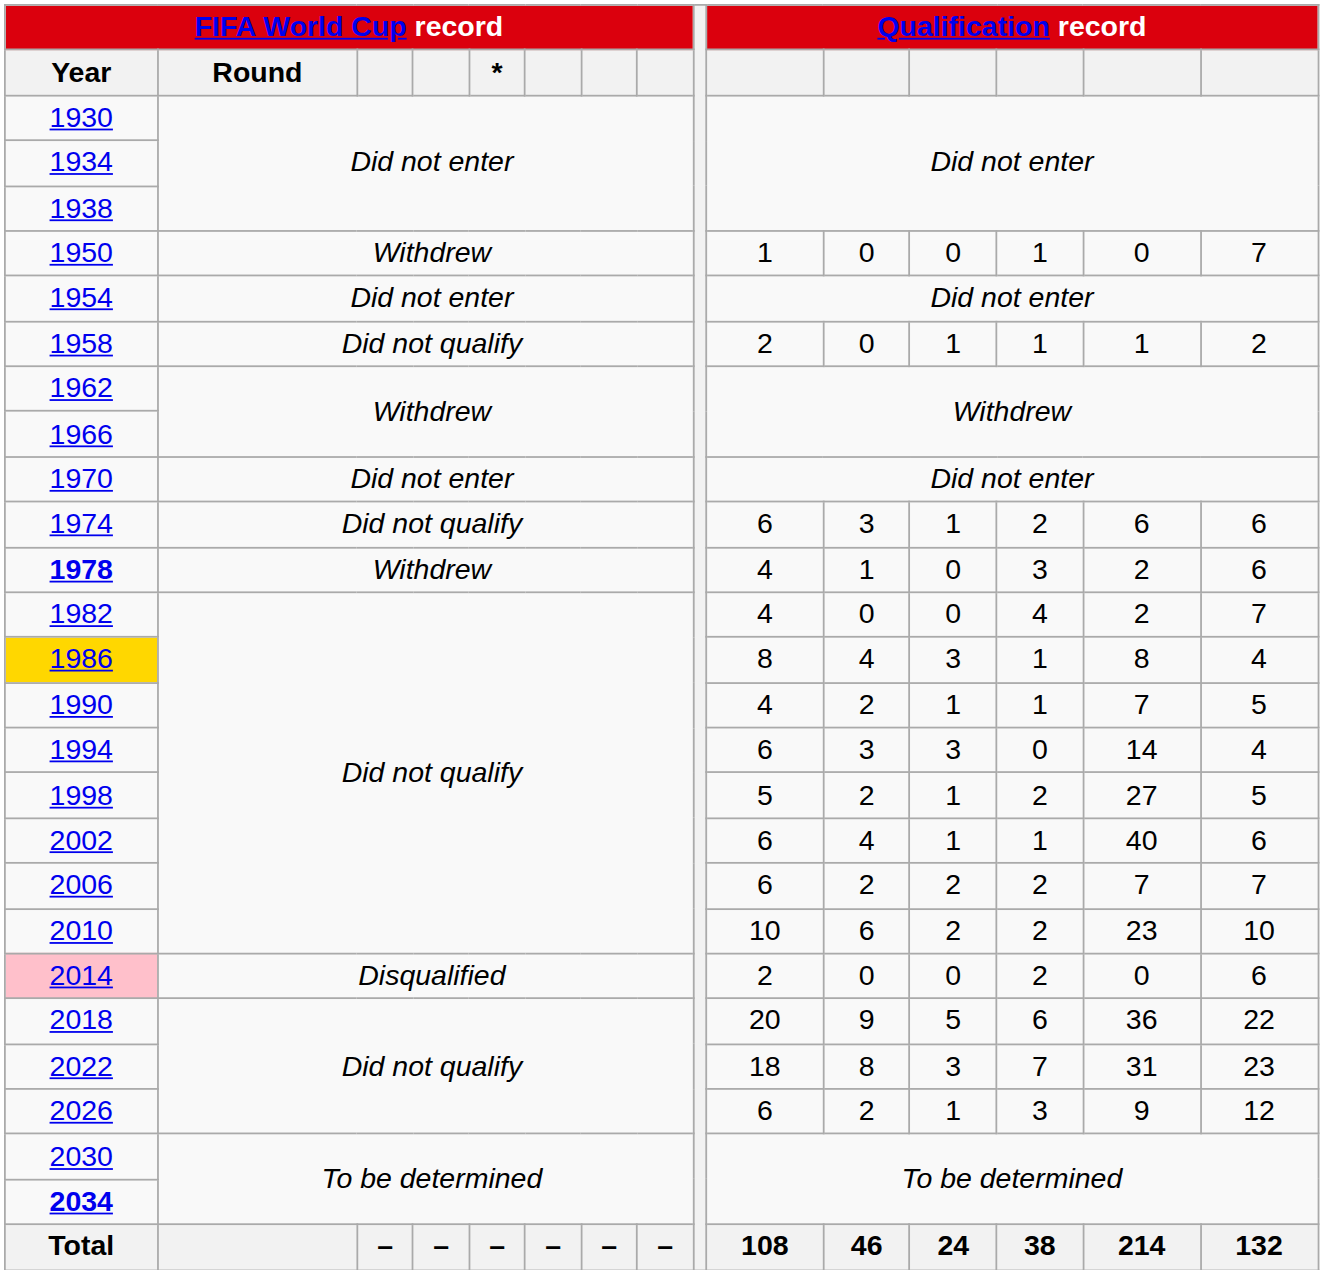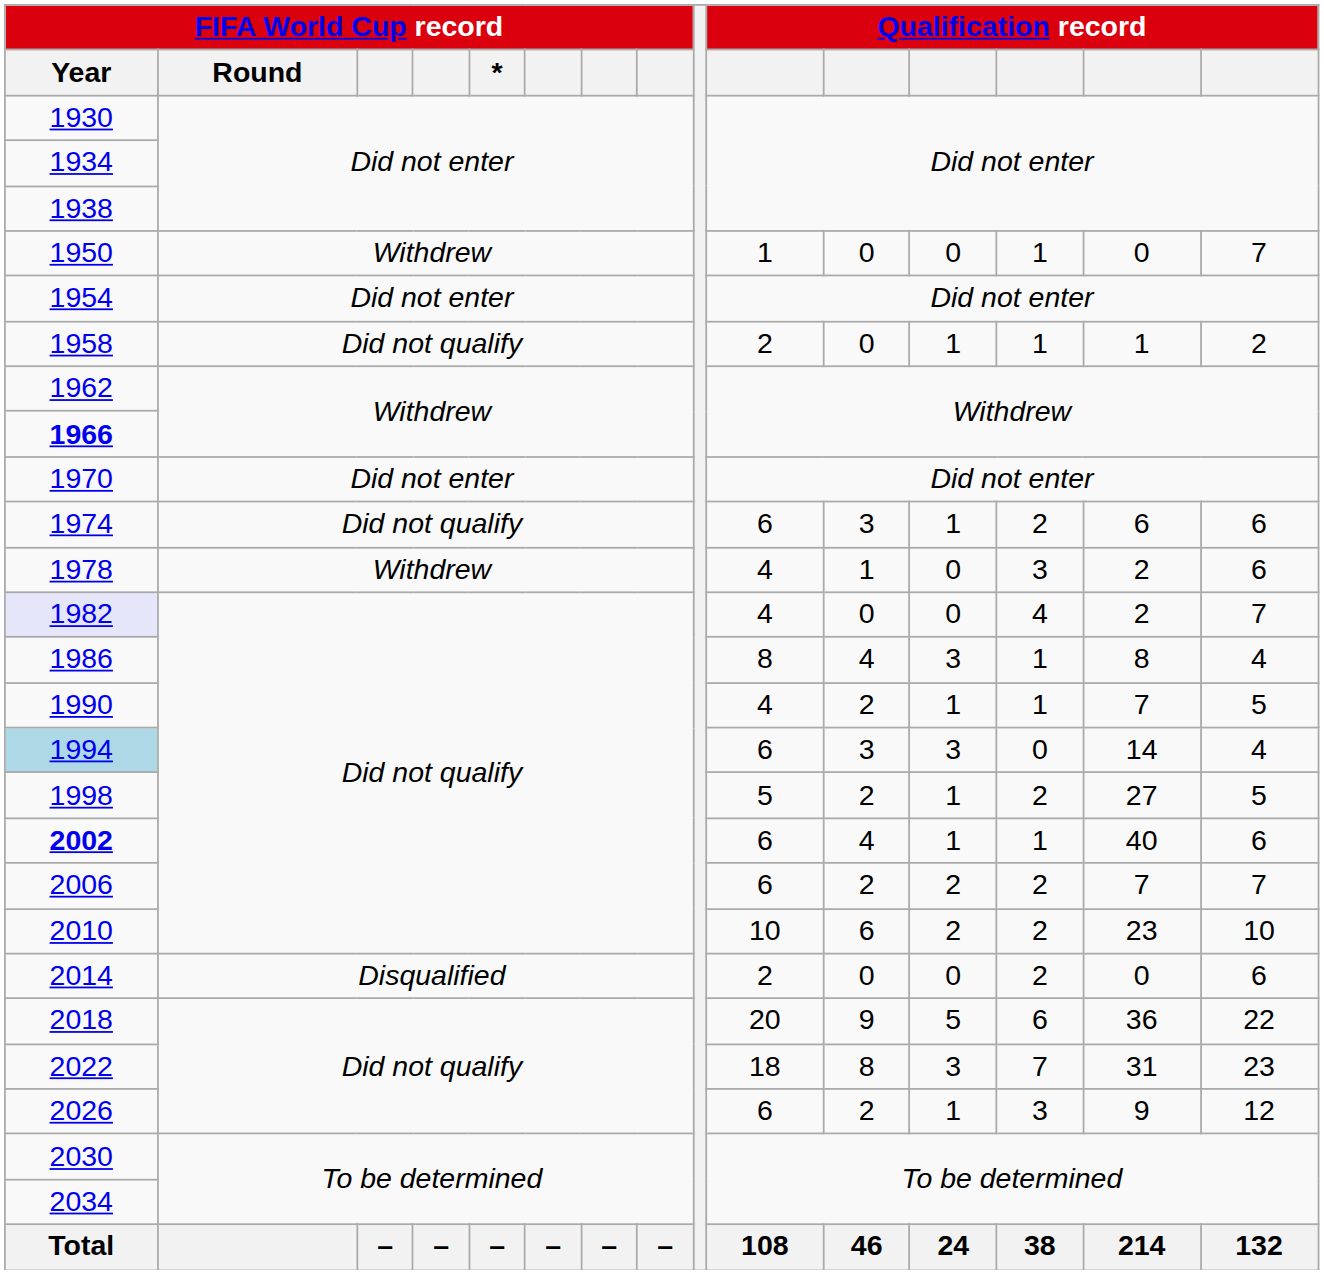1966 | FIFA World Cup record / Year: normal -> bold
1978 | FIFA World Cup record / Year: bold -> normal
1982 | FIFA World Cup record / Year: no background -> lavender background
1986 | FIFA World Cup record / Year: gold background -> no background
1994 | FIFA World Cup record / Year: no background -> lightblue background
2002 | FIFA World Cup record / Year: normal -> bold
2014 | FIFA World Cup record / Year: pink background -> no background
2034 | FIFA World Cup record / Year: bold -> normal
